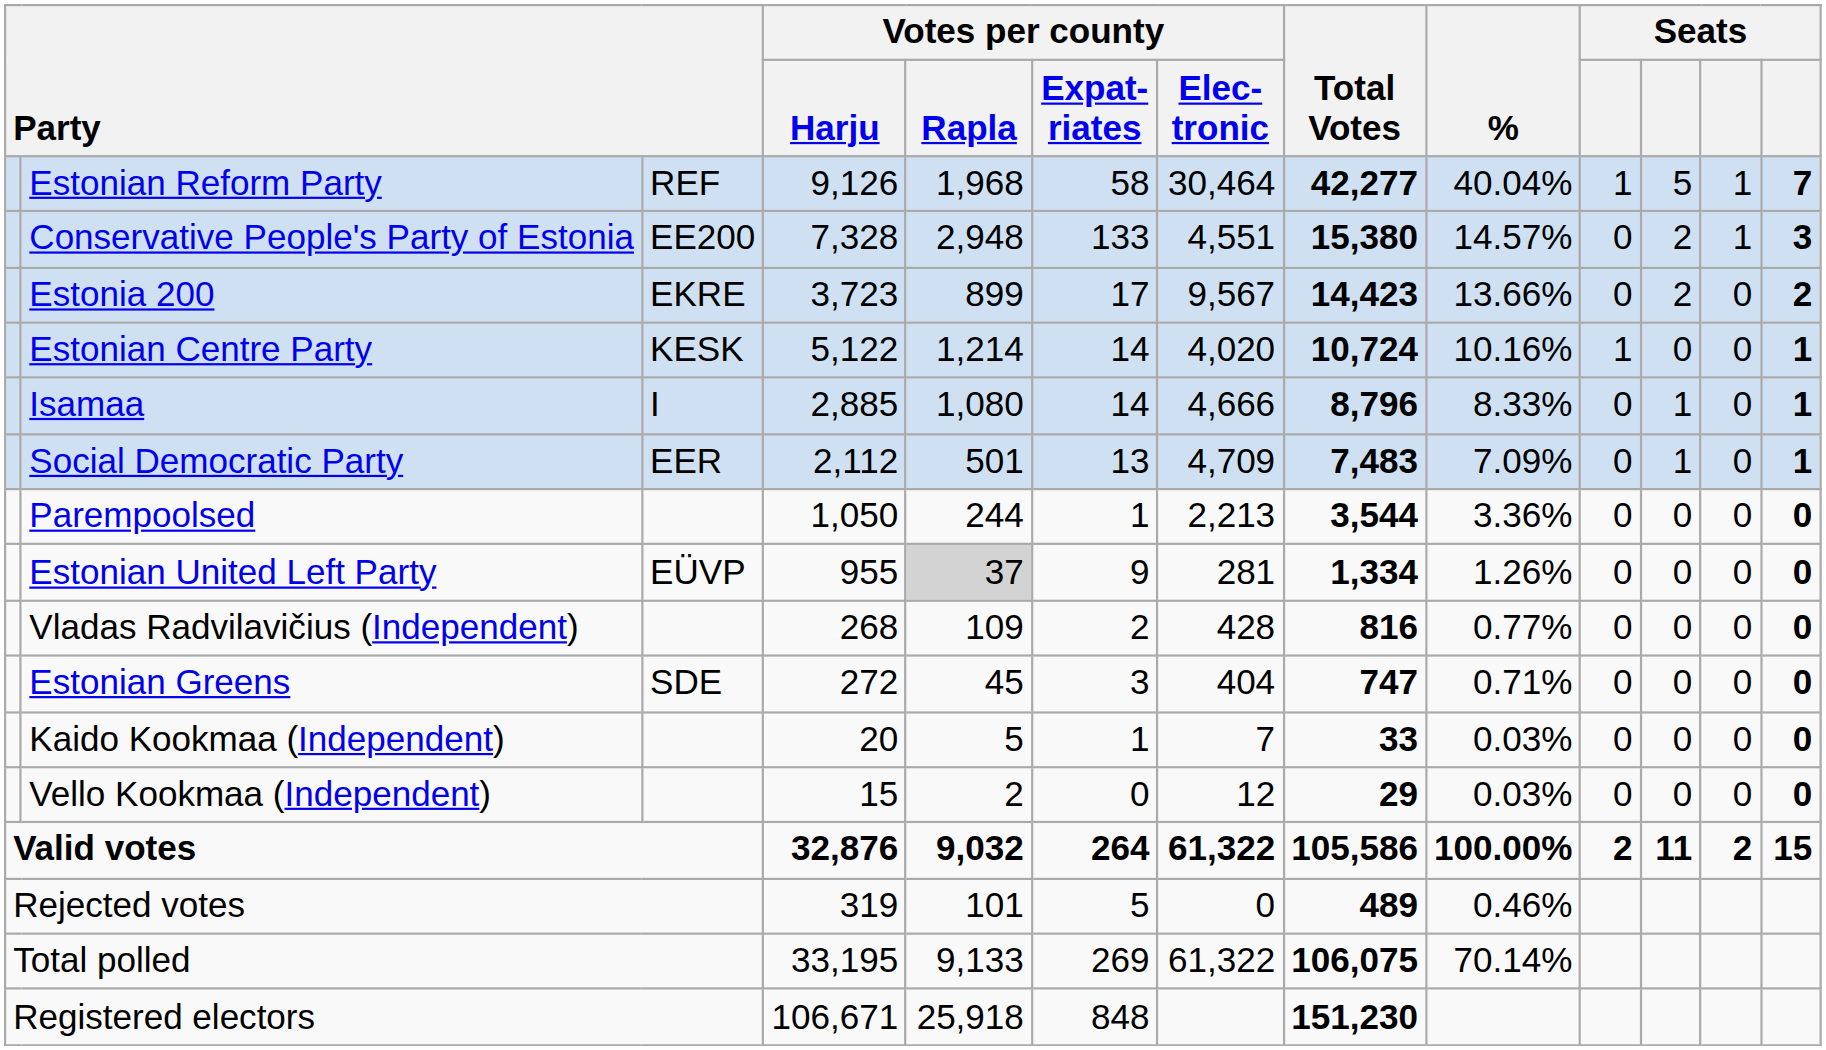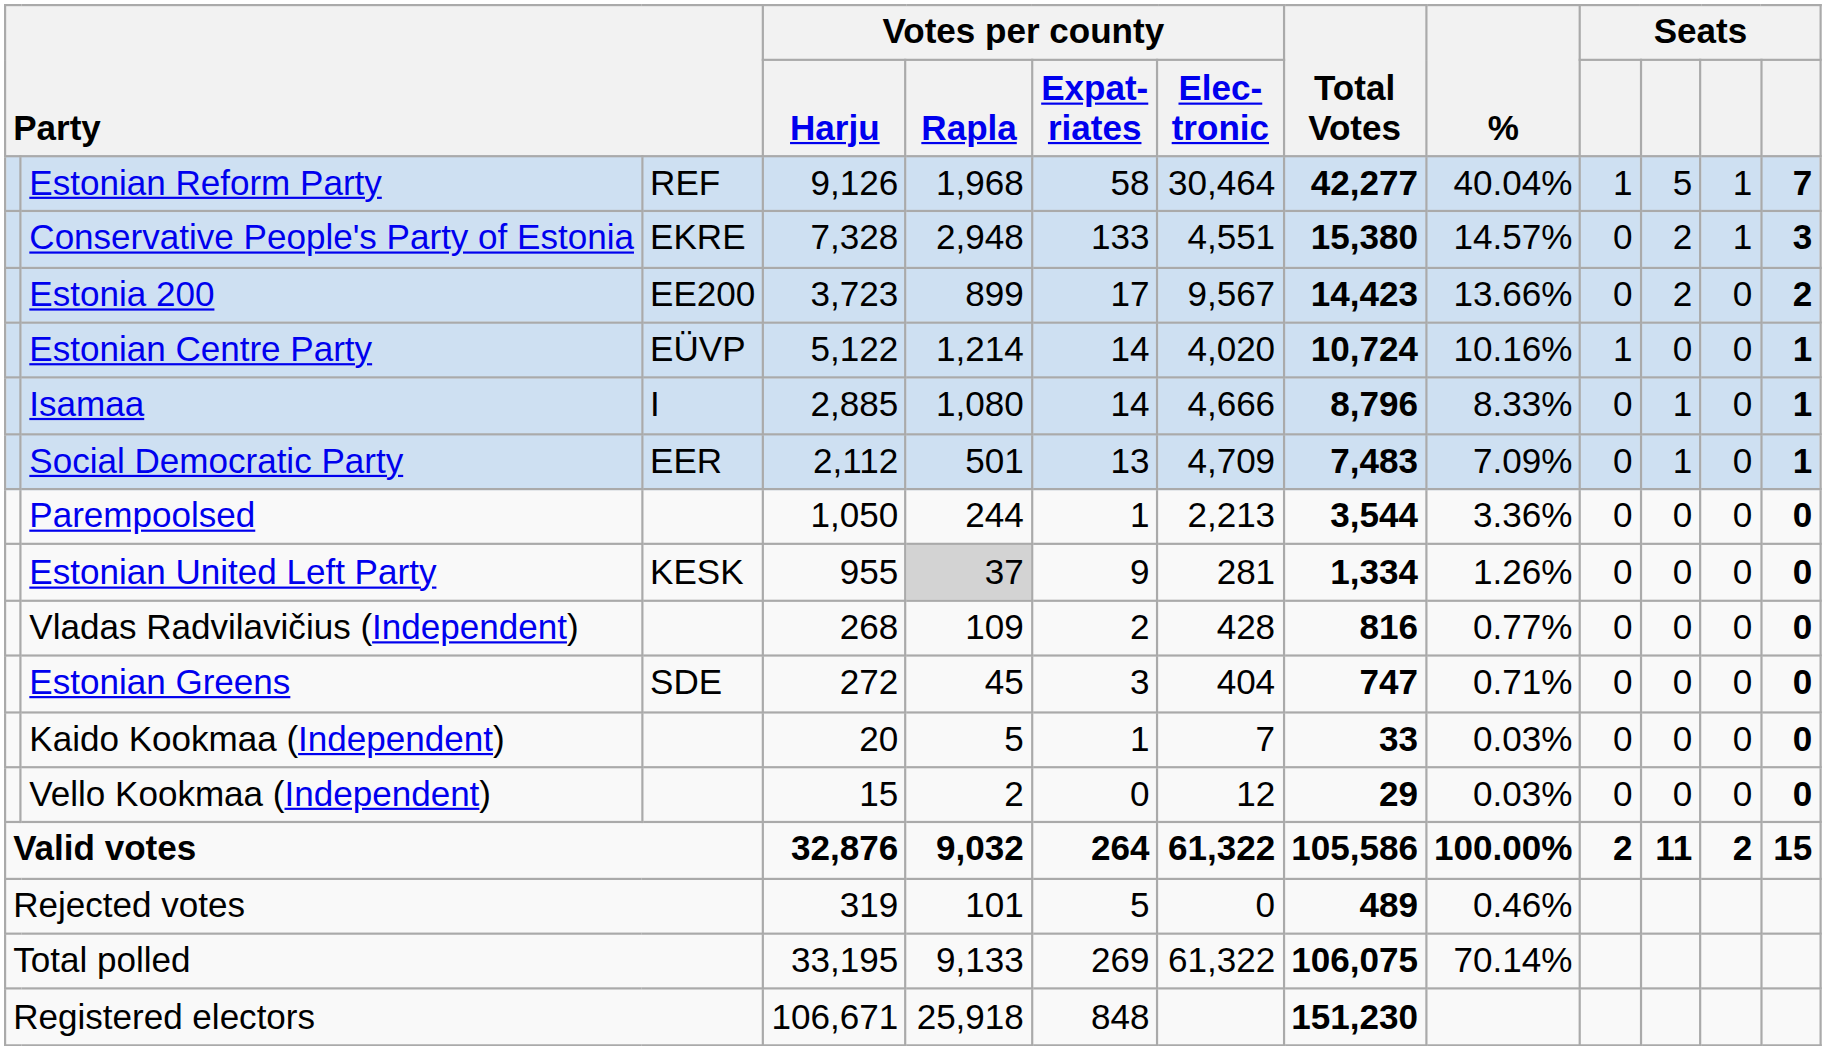Conservative People's Party of Estonia | column 3: EE200 -> EKRE
Estonia 200 | column 3: EKRE -> EE200
Estonian Centre Party | column 3: KESK -> EÜVP
Estonian United Left Party | column 3: EÜVP -> KESK
